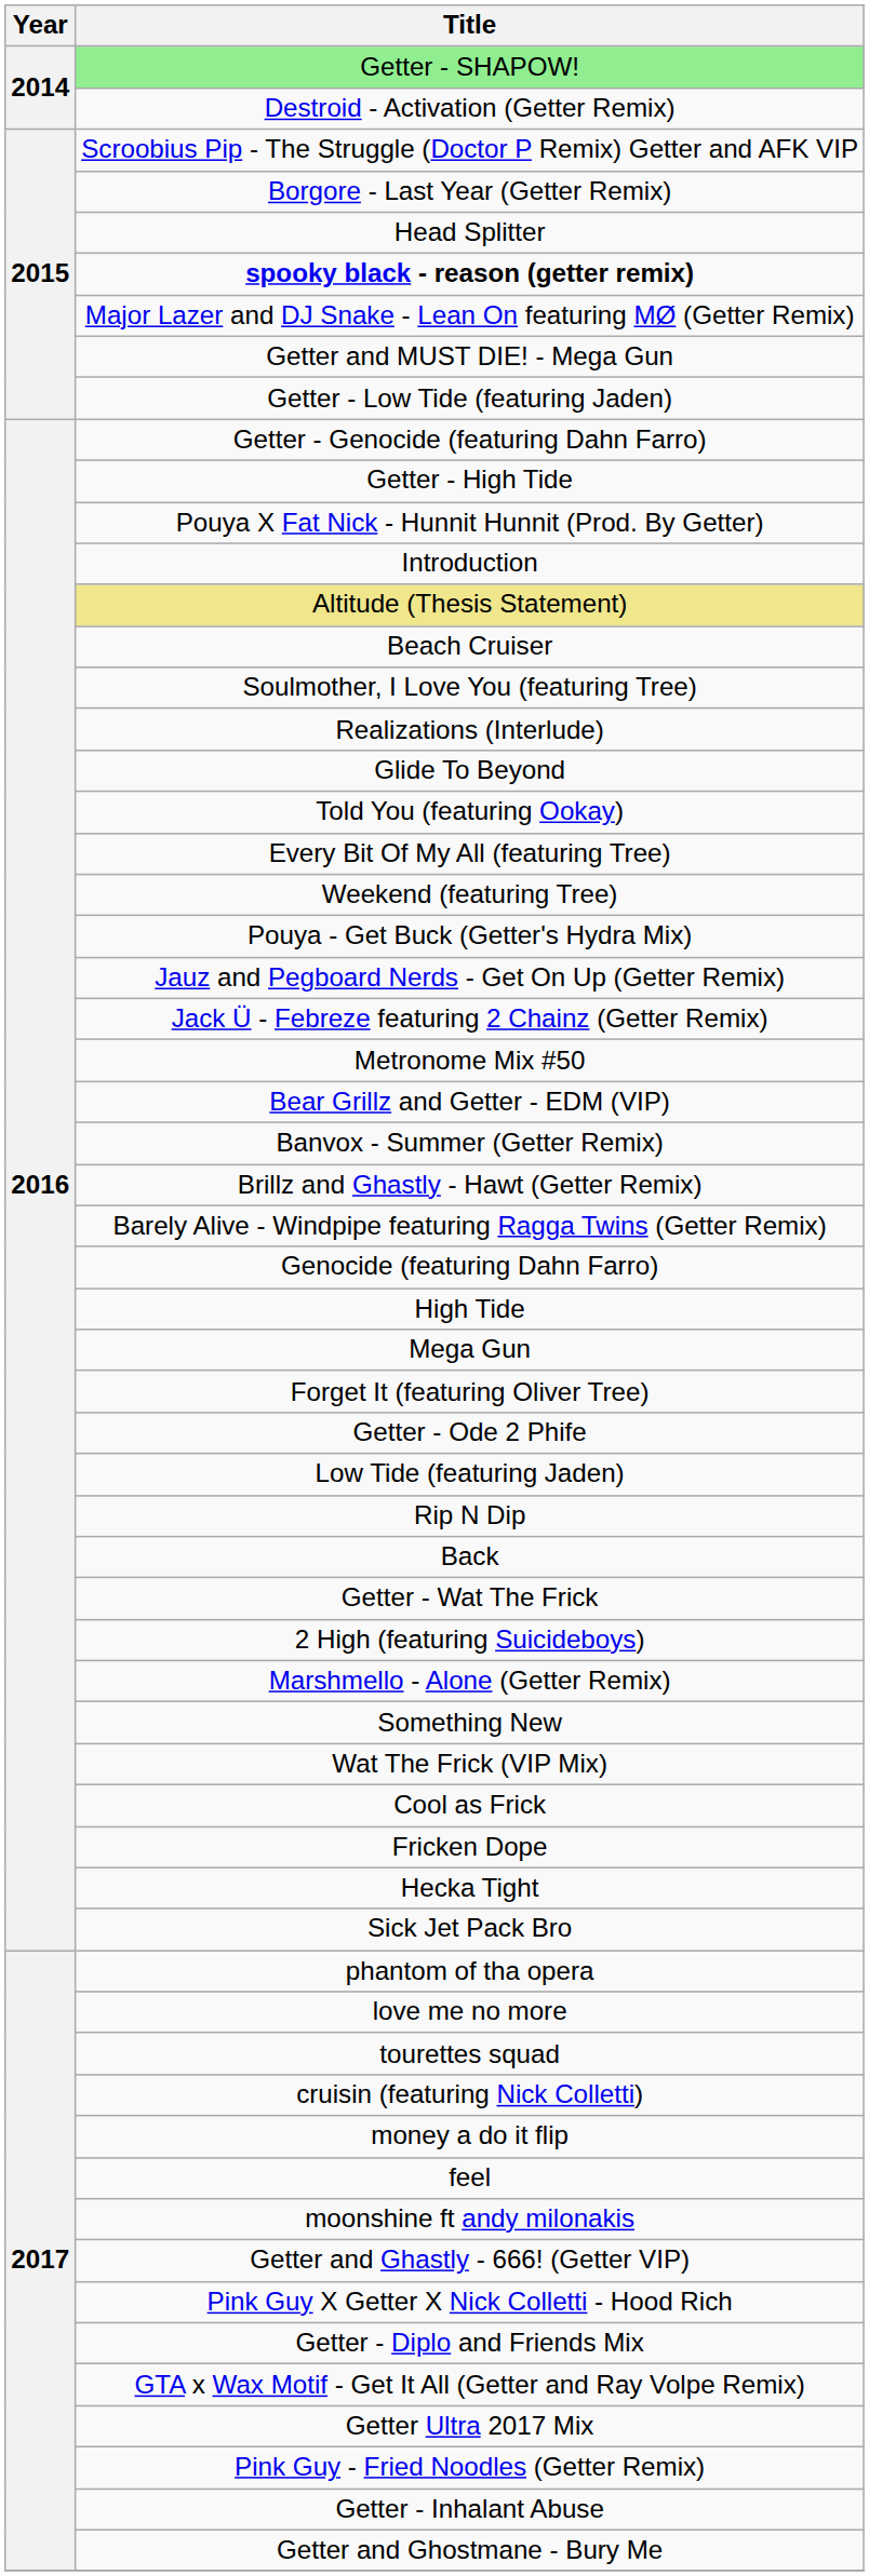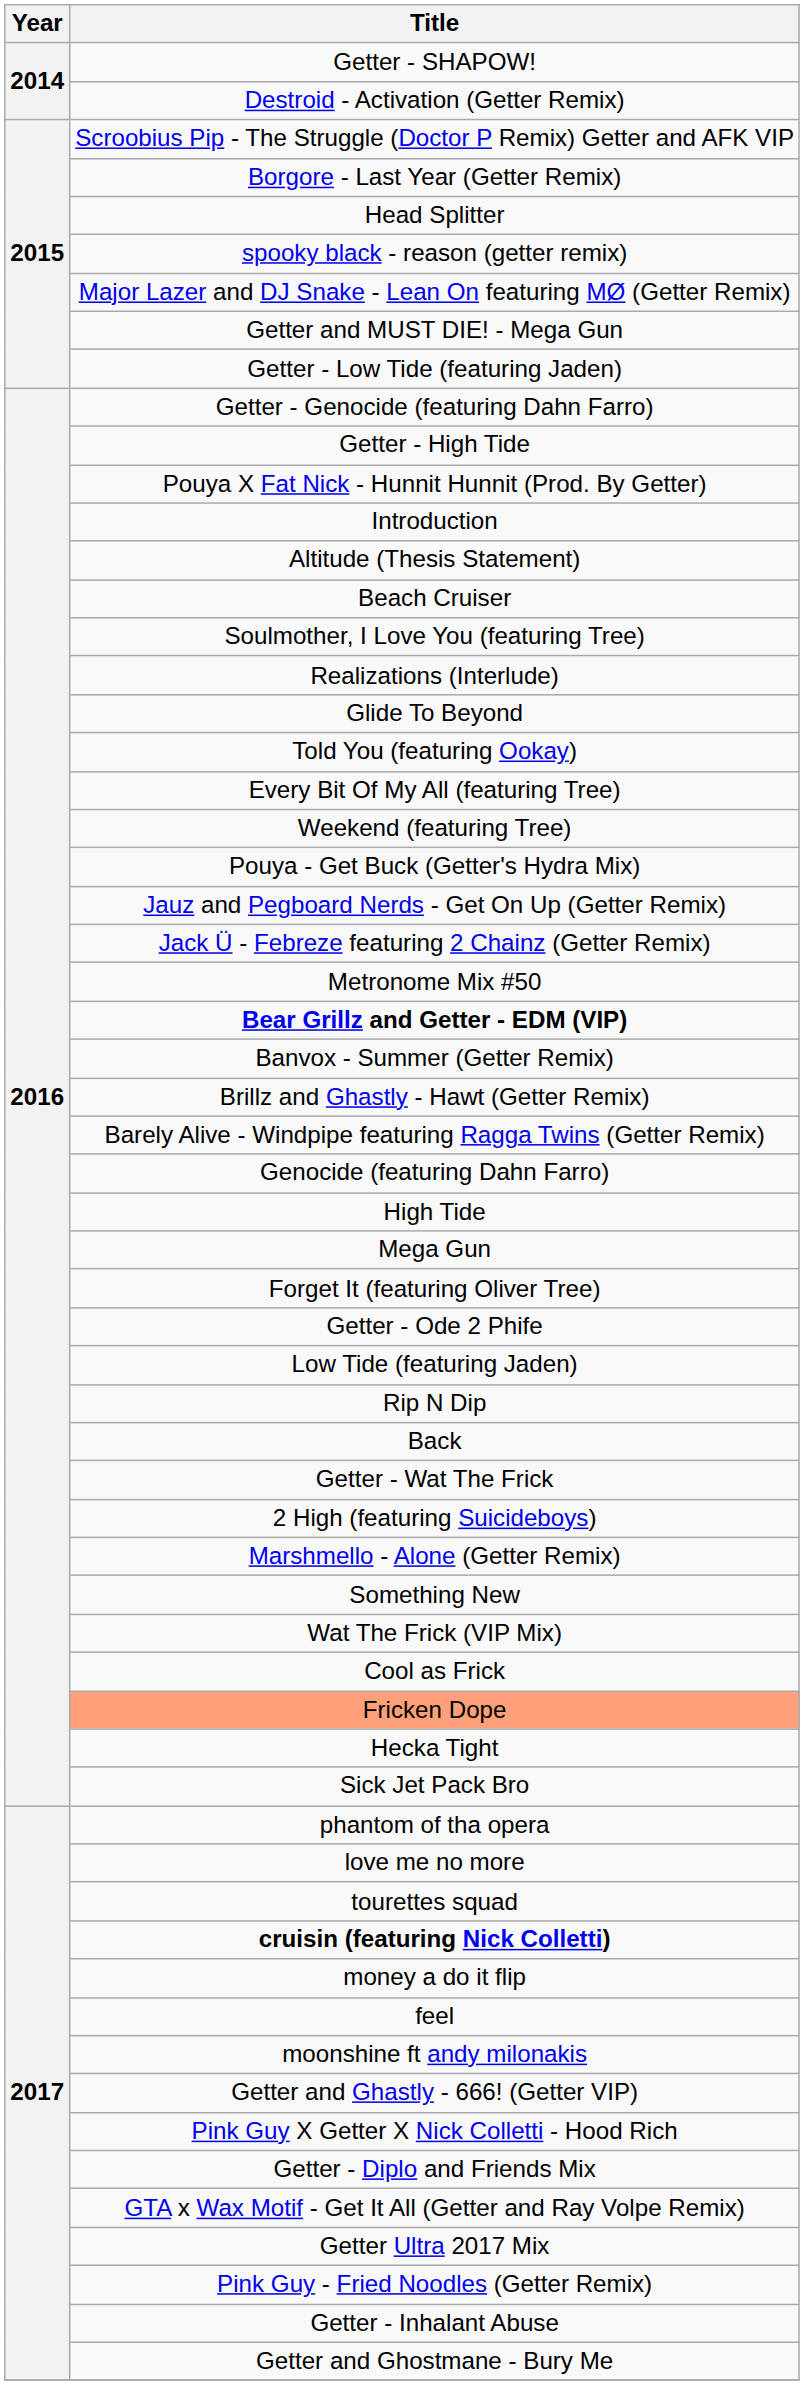Getter - SHAPOW! | Title: lightgreen background -> no background
spooky black - reason (getter remix) | Title: bold -> normal
Altitude (Thesis Statement) | Title: khaki background -> no background
Bear Grillz and Getter - EDM (VIP) | Title: normal -> bold
Fricken Dope | Title: no background -> lightsalmon background
cruisin (featuring Nick Colletti) | Title: normal -> bold
